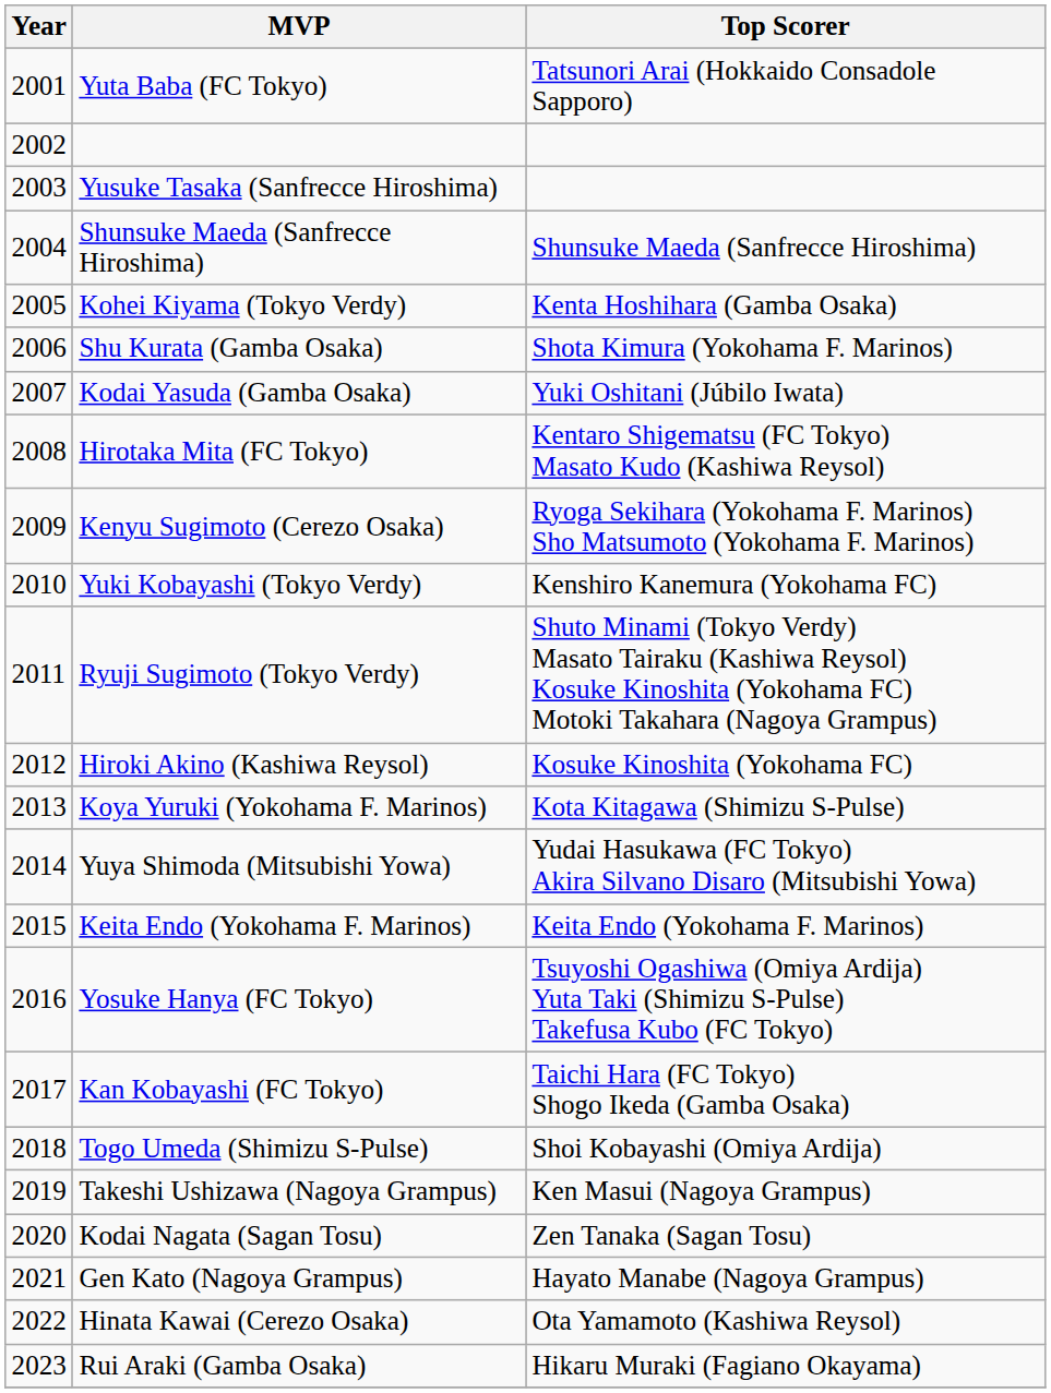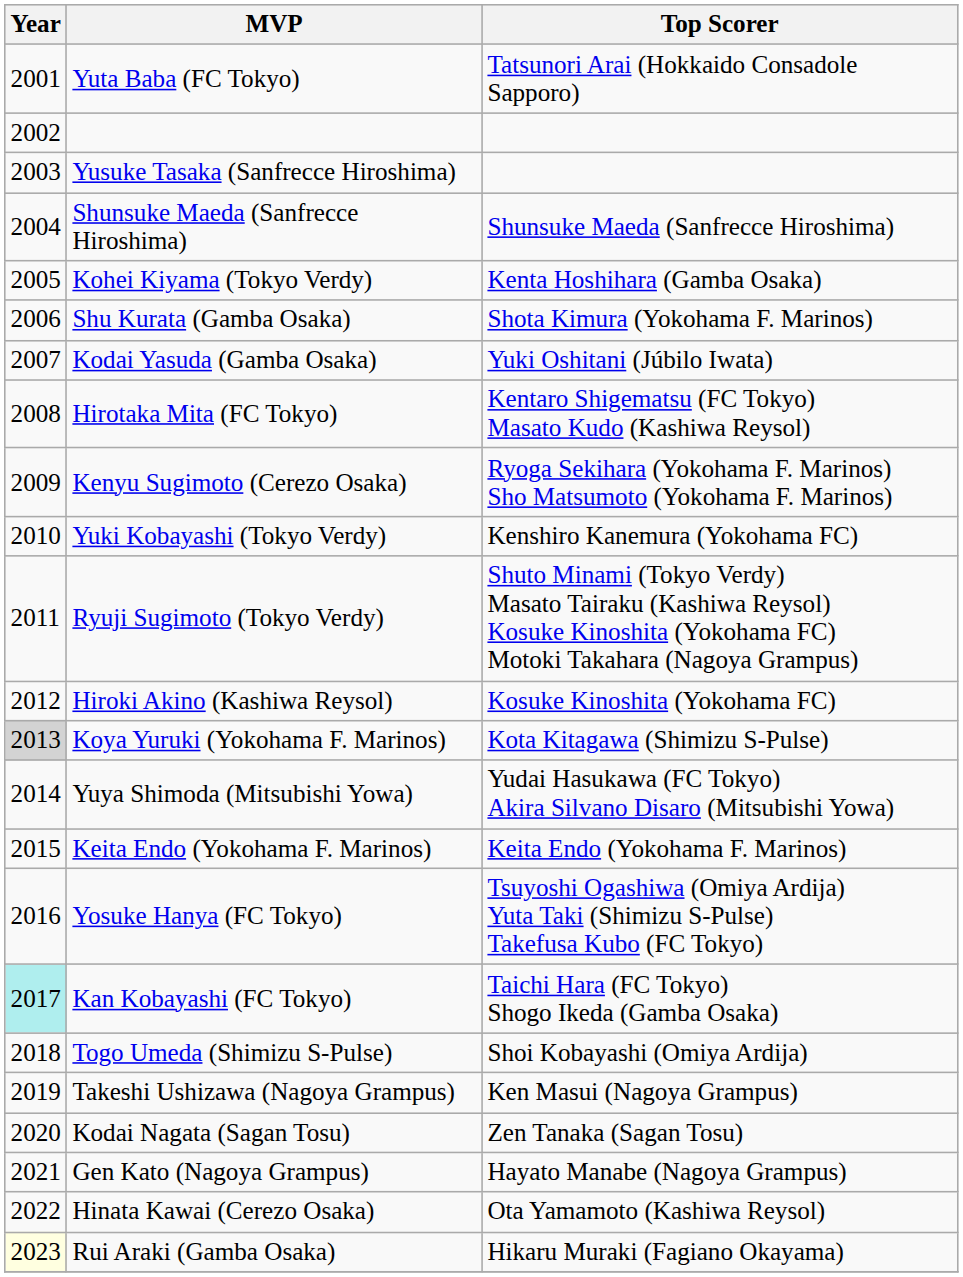Koya Yuruki (Yokohama F. Marinos) | Year: no background -> lightgrey background
Kan Kobayashi (FC Tokyo) | Year: no background -> paleturquoise background
Rui Araki (Gamba Osaka) | Year: no background -> lightyellow background
